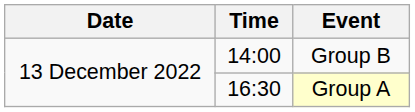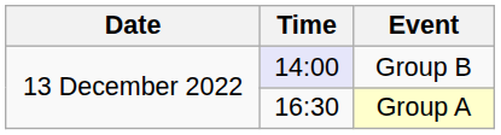Group B | Time: no background -> lavender background
